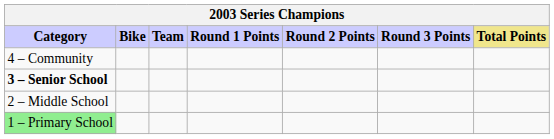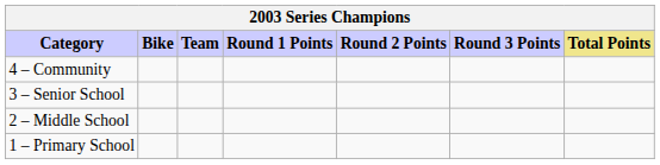3 – Senior School | Category: bold -> normal
1 – Primary School | Category: lightgreen background -> no background
